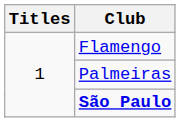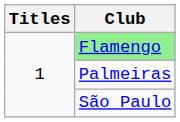Flamengo | Club: no background -> lightgreen background
São Paulo | Club: bold -> normal
